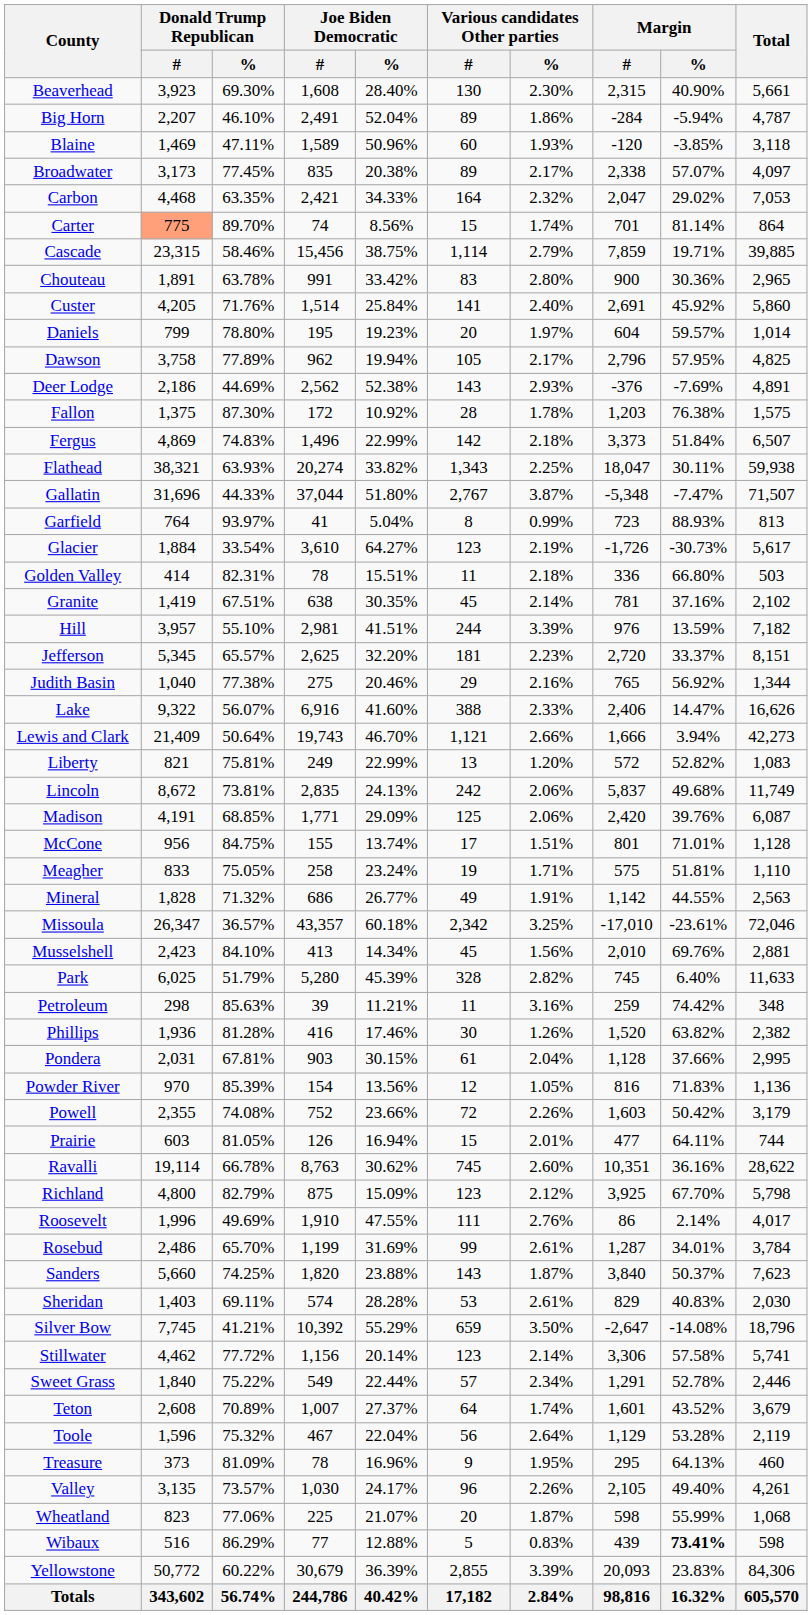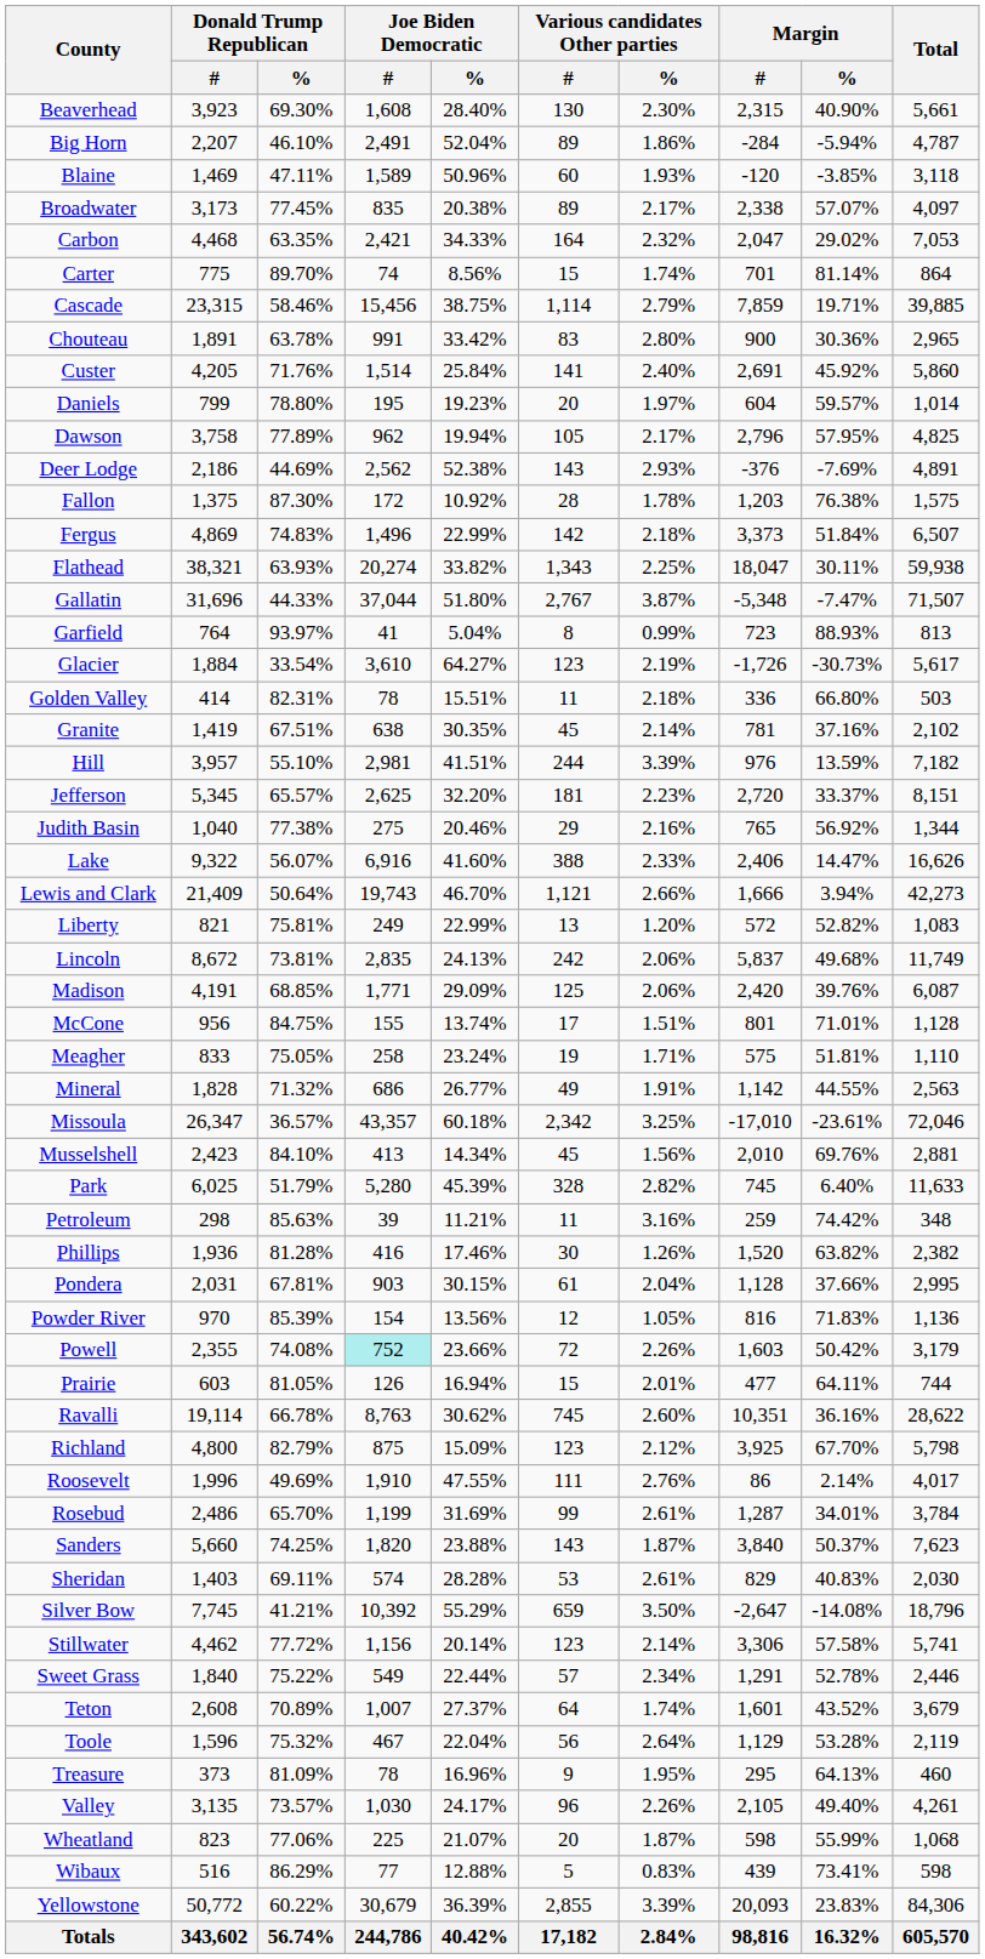Carter | Donald Trump Republican / #: lightsalmon background -> no background
Powell | Joe Biden Democratic / #: no background -> paleturquoise background
Wibaux | Margin / %: bold -> normal
